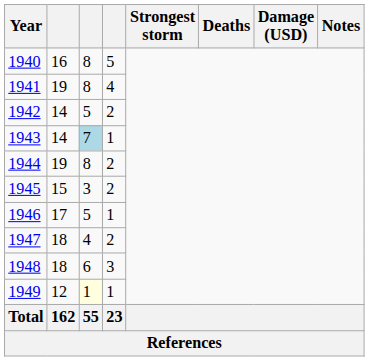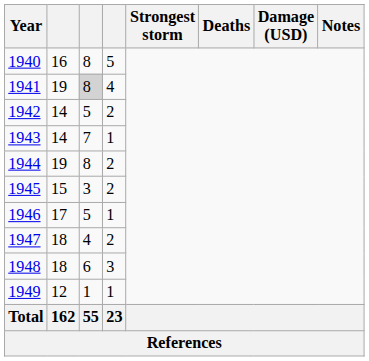1941 | column 3: no background -> lightgrey background
1943 | column 3: lightblue background -> no background
1949 | column 3: lightyellow background -> no background
